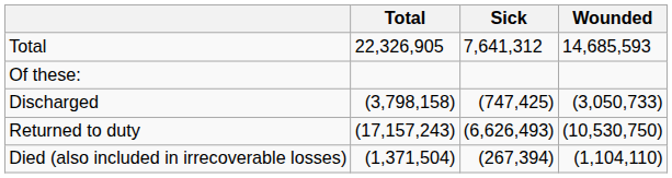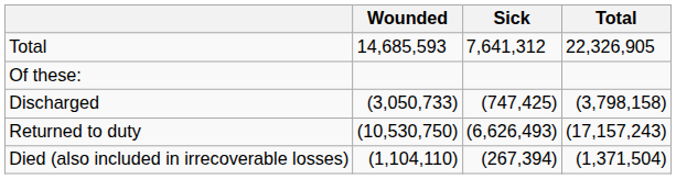columns swapped: Wounded <-> Total
